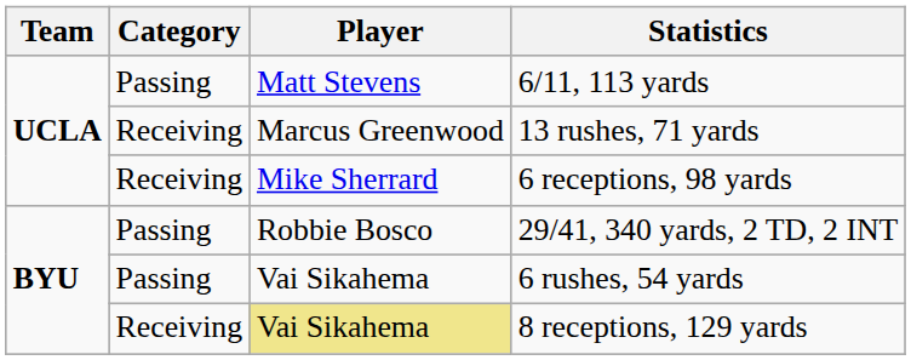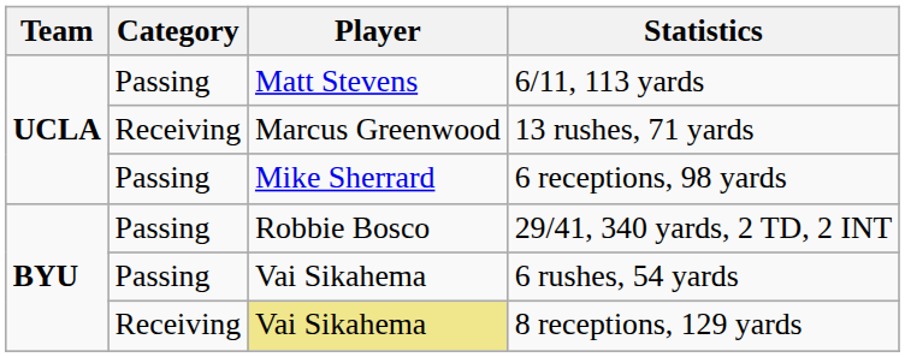6 receptions, 98 yards | Category: Receiving -> Passing
